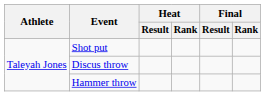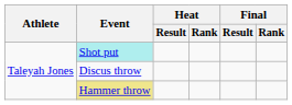Shot put | Event: no background -> paleturquoise background
Hammer throw | Event: no background -> khaki background
